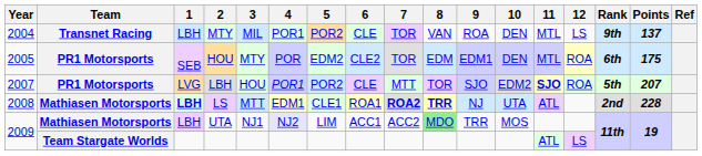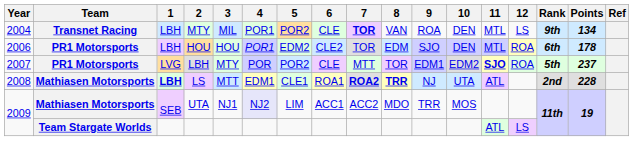row 2 | 7: normal -> bold
row 2 | Points: 137 -> 134
row 3 | Year: 2005 -> 2006
row 3 | 1: SEB -> LBH
row 3 | 3: MTY -> HOU
row 3 | 4: POR -> POR1
row 3 | 9: EDM1 -> SJO
row 3 | Points: 175 -> 178
row 4 | 3: HOU -> MTY
row 4 | 4: POR1 -> POR
row 4 | 9: SJO -> EDM1
row 4 | Points: 207 -> 237
row 6 | 1: LBH -> SEB
row 6 | 8: lightgreen background -> no background
